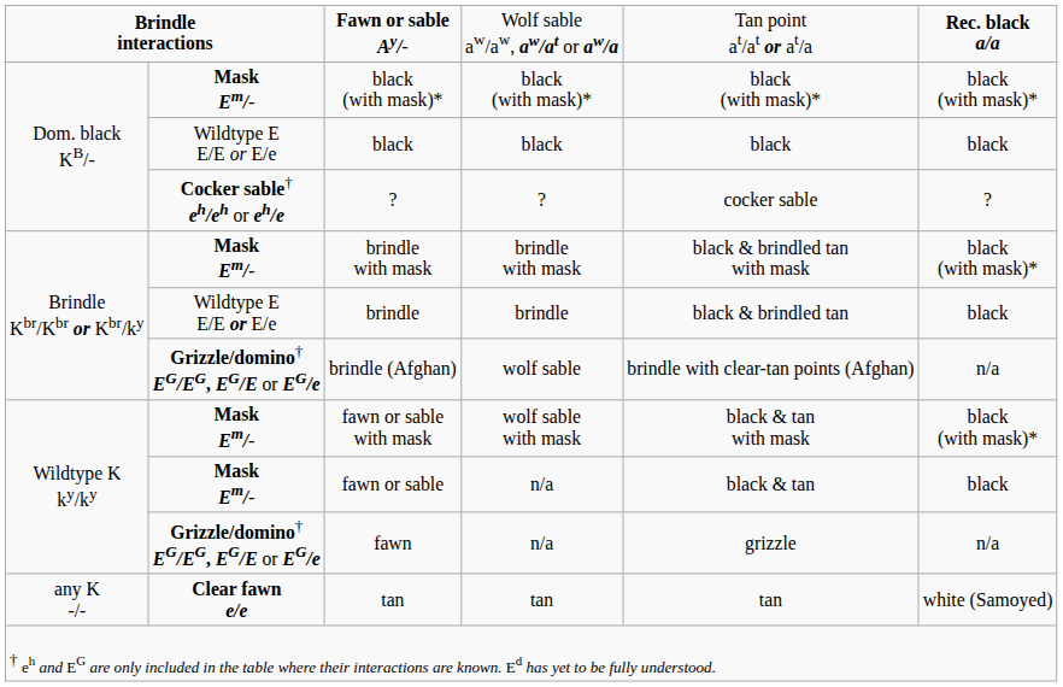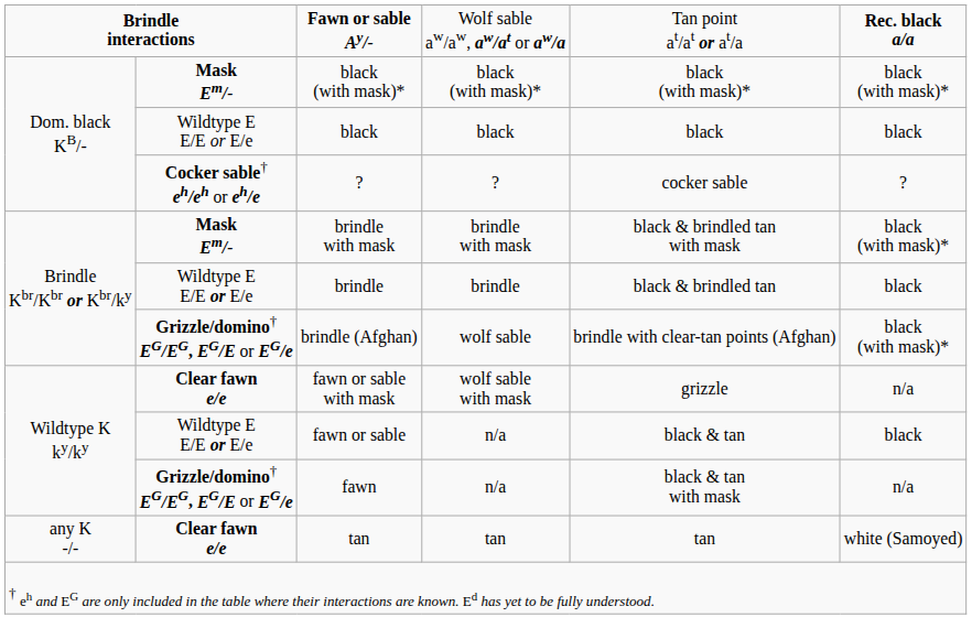brindle (Afghan) | column 6: n/a -> black (with mask)*
fawn or sable with mask | column 2: Mask Em/- -> Clear fawn e/e
fawn or sable with mask | column 5: black & tan with mask -> grizzle
fawn or sable with mask | column 6: black (with mask)* -> n/a
fawn or sable | column 2: Mask Em/- -> Wildtype E E/E or E/e
fawn | column 5: grizzle -> black & tan with mask
